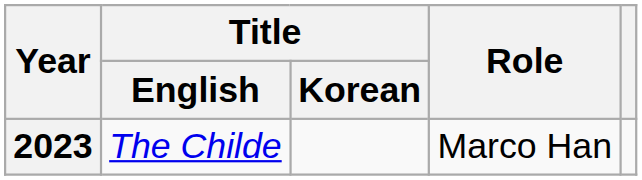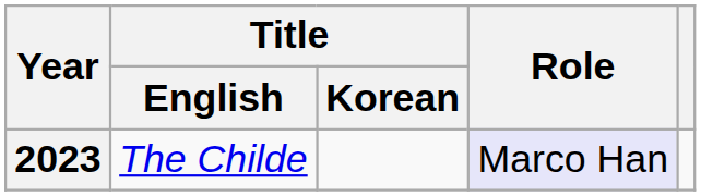2023 | Role: no background -> lavender background
